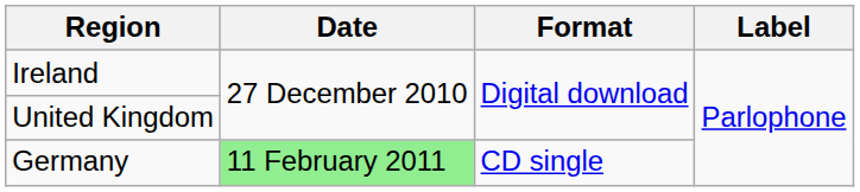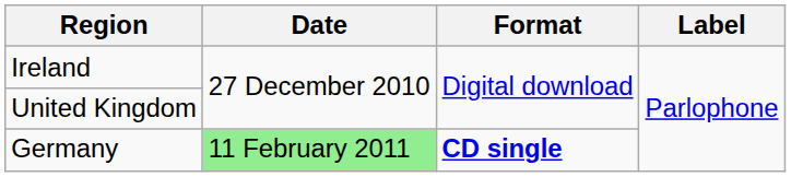Germany | Format: normal -> bold
